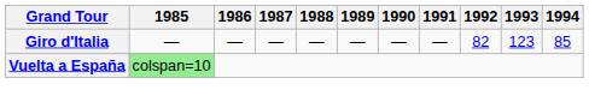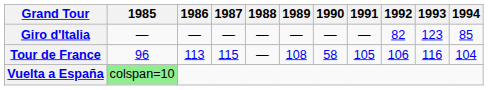+ row: Tour de France | 96 | 113 | 115 | — | 108 | 58 | 105 | 106 | 116 | 104
